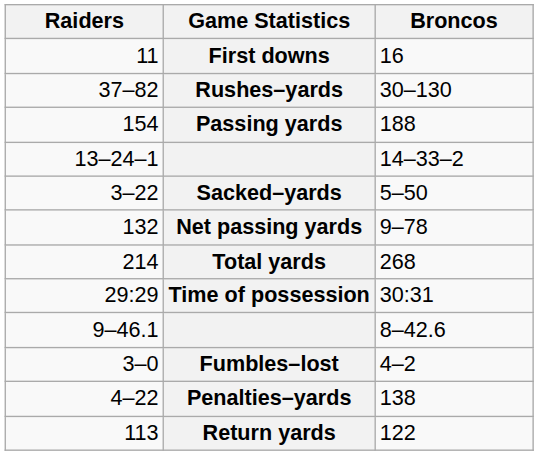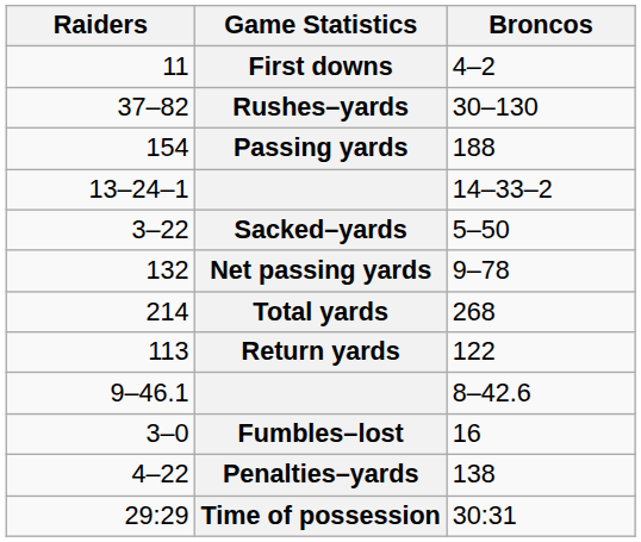First downs | Broncos: 16 -> 4–2
rows swapped: Return yards <-> Time of possession
Fumbles–lost | Broncos: 4–2 -> 16
